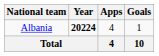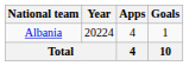Albania | Year: bold -> normal
